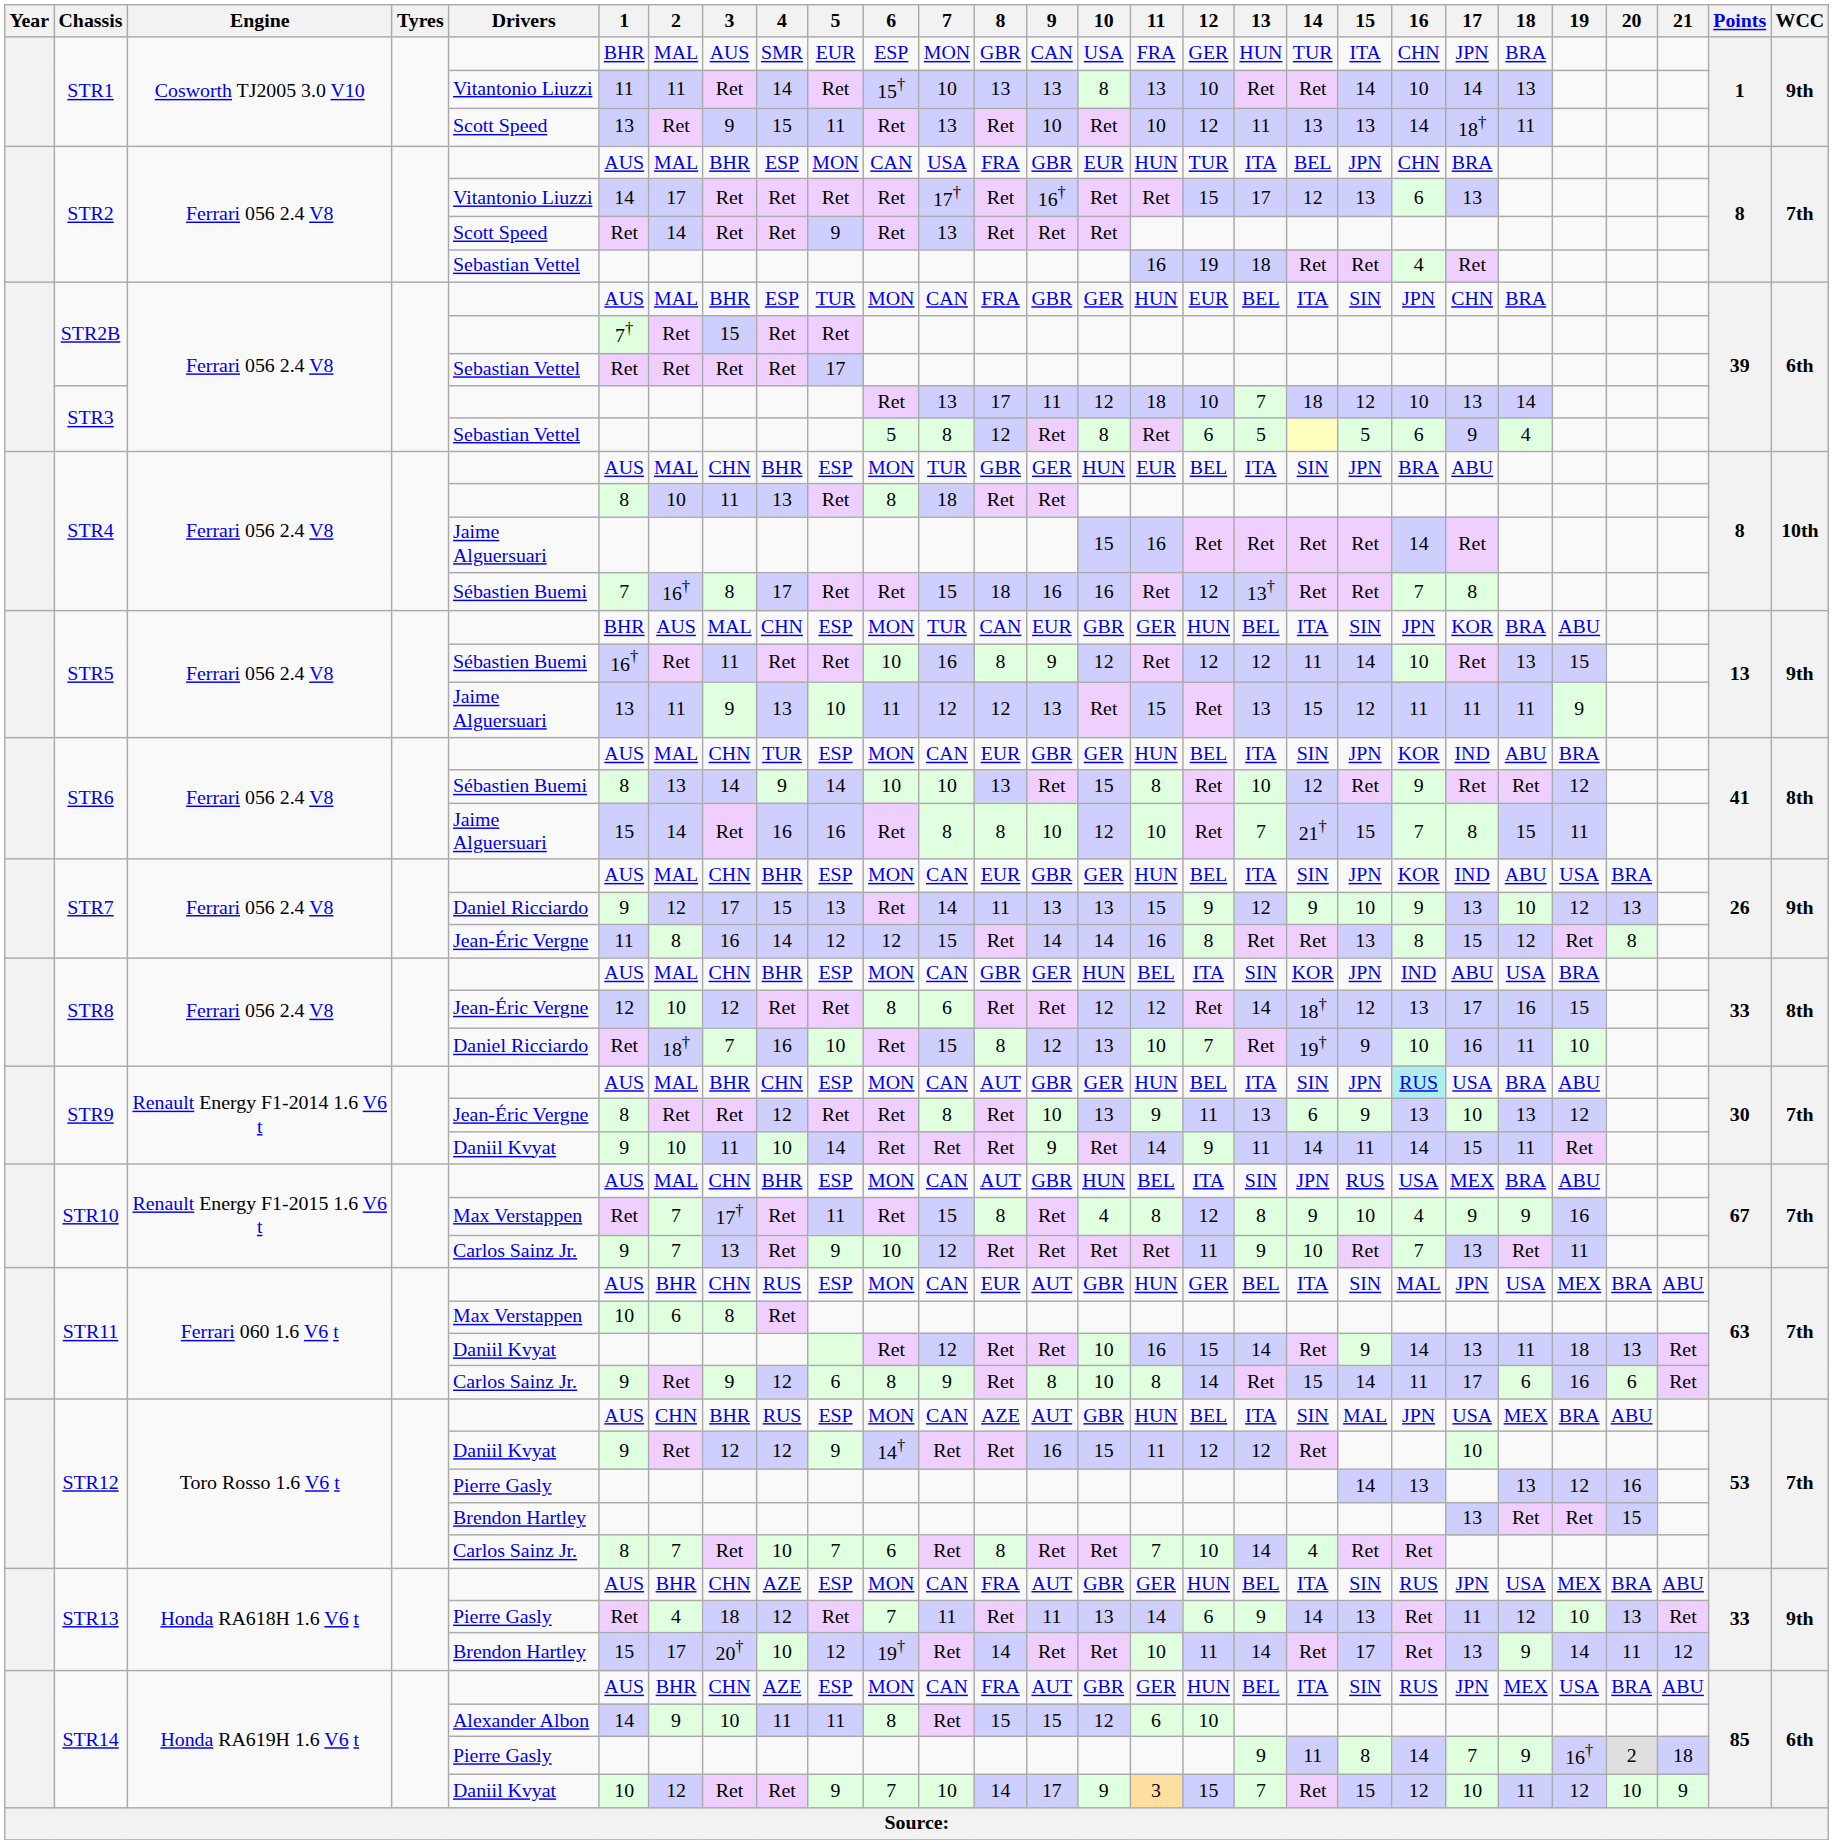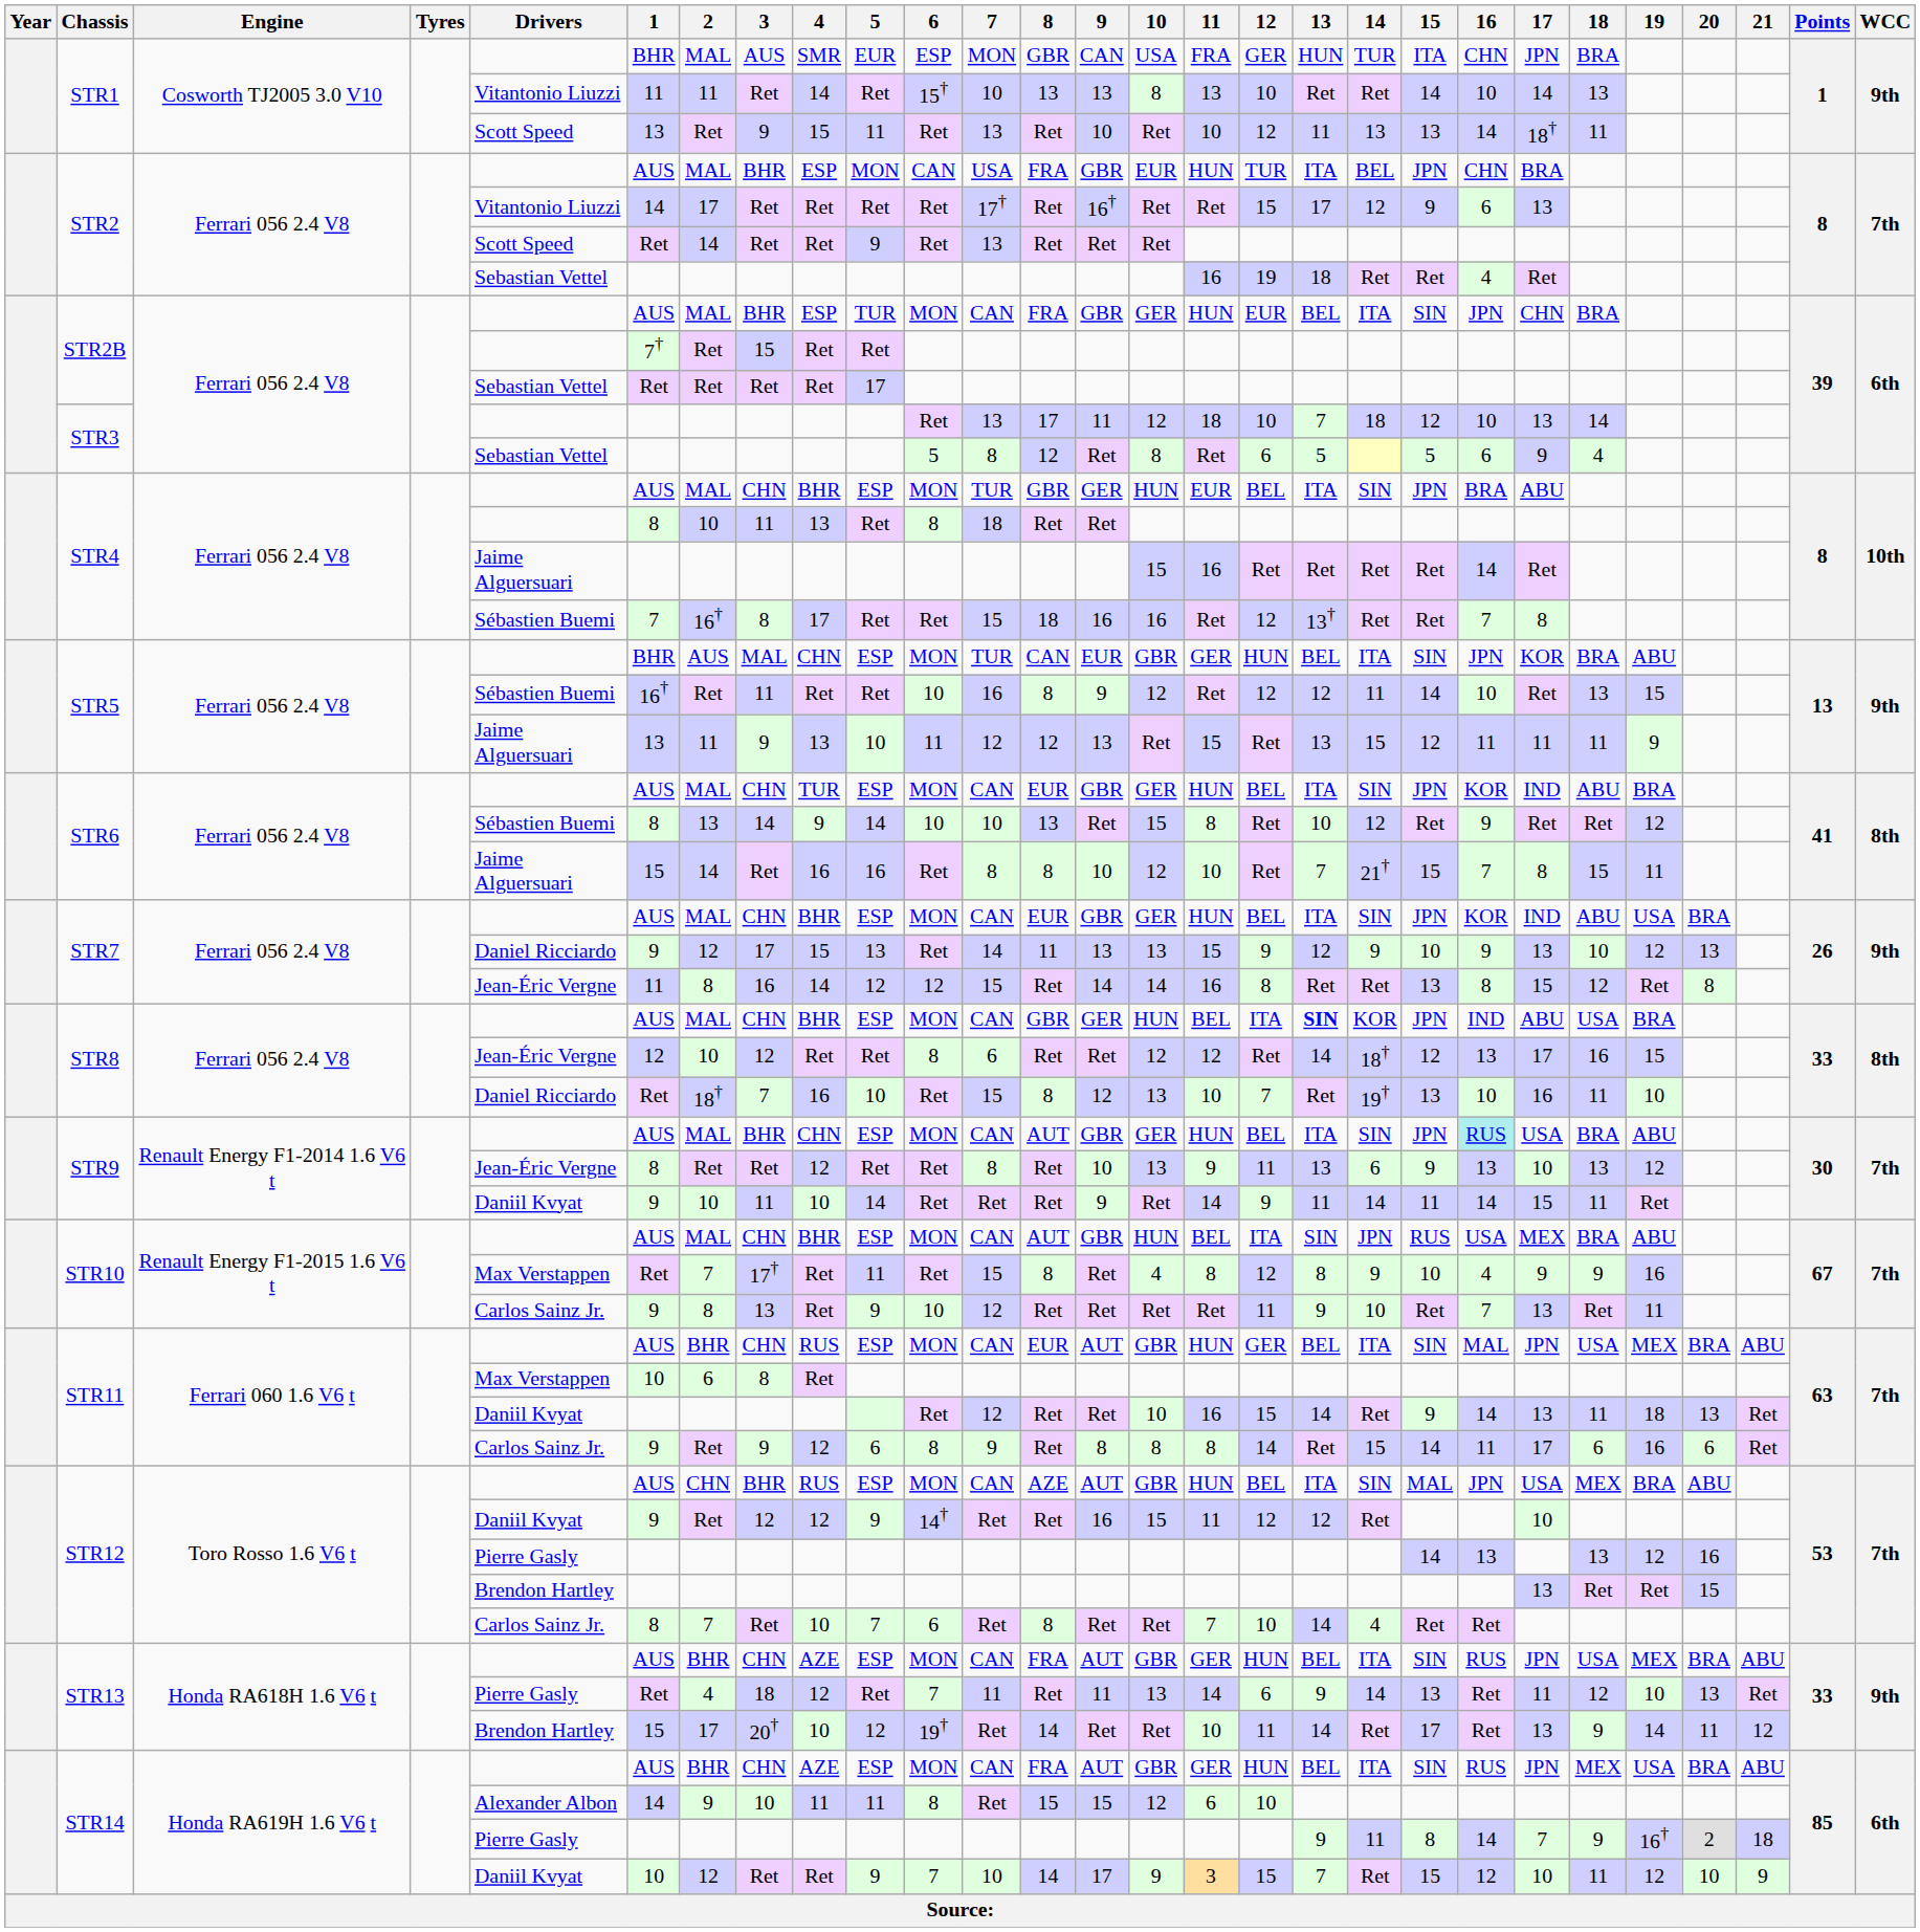row 6 | 15: 13 -> 9
row 27 | 13: normal -> bold
row 29 | 15: 9 -> 13
row 35 | 2: 7 -> 8
row 39 | 10: 10 -> 8
